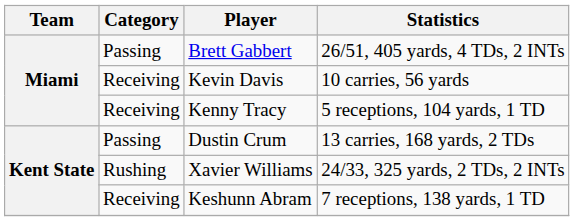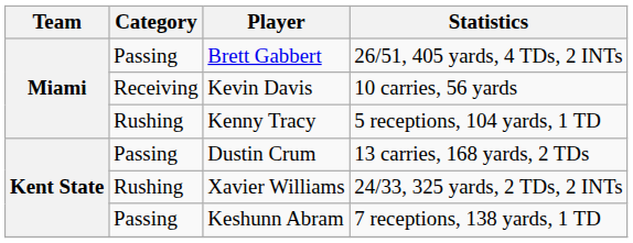Kenny Tracy | Category: Receiving -> Rushing
Keshunn Abram | Category: Receiving -> Passing
